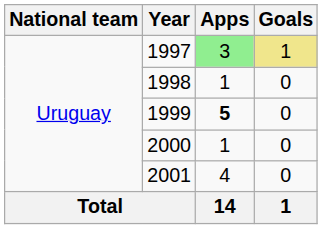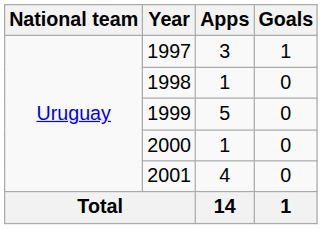1997 | Apps: lightgreen background -> no background
1997 | Goals: khaki background -> no background
1999 | Apps: bold -> normal
